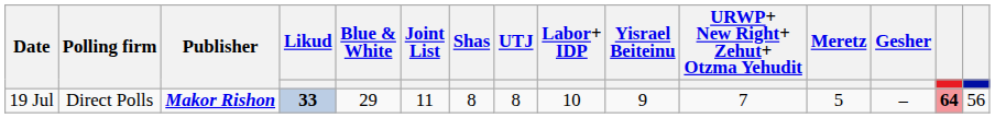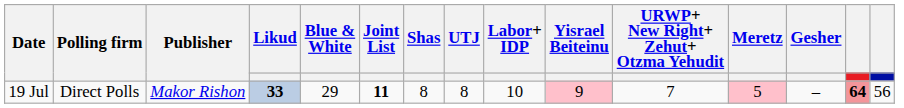19 Jul | Publisher: bold -> normal
19 Jul | Joint List: normal -> bold
19 Jul | Yisrael Beiteinu: no background -> pink background
19 Jul | Meretz: no background -> pink background
